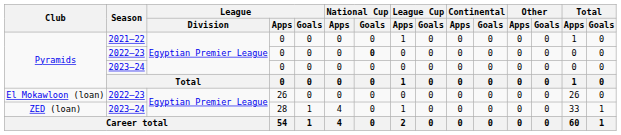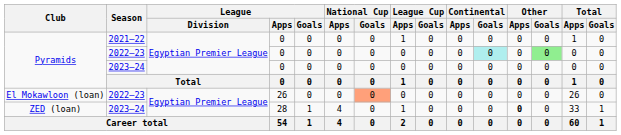Pyramids / 2022–23 | National Cup / Goals: bold -> normal
Pyramids / 2022–23 | Continental / Goals: no background -> paleturquoise background
Pyramids / 2022–23 | Other / Goals: no background -> lightgreen background
El Mokawloon (loan) | National Cup / Goals: no background -> lightsalmon background
ZED (loan) | Other / Apps: normal -> bold
